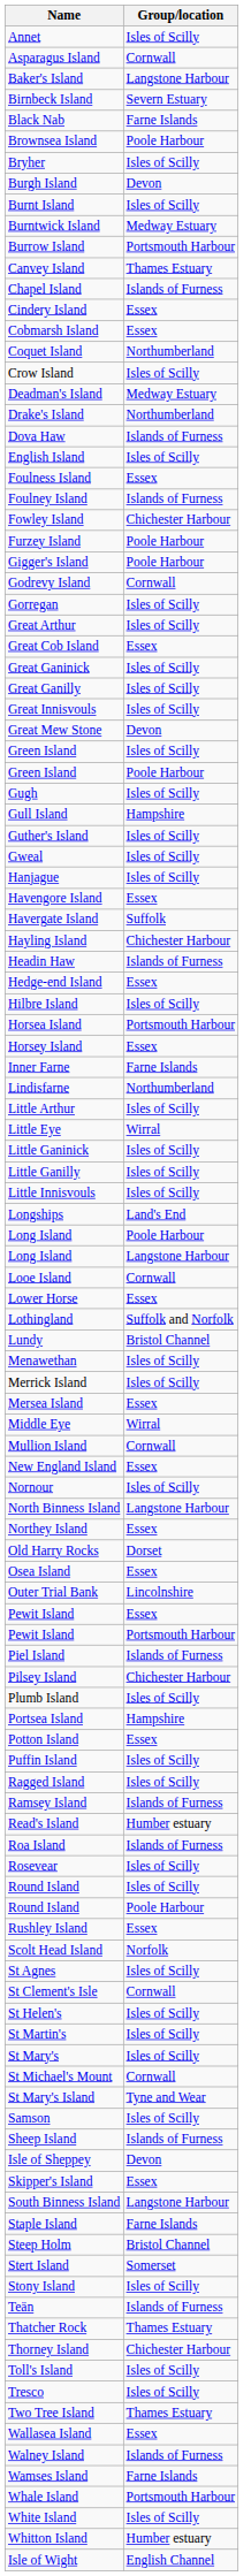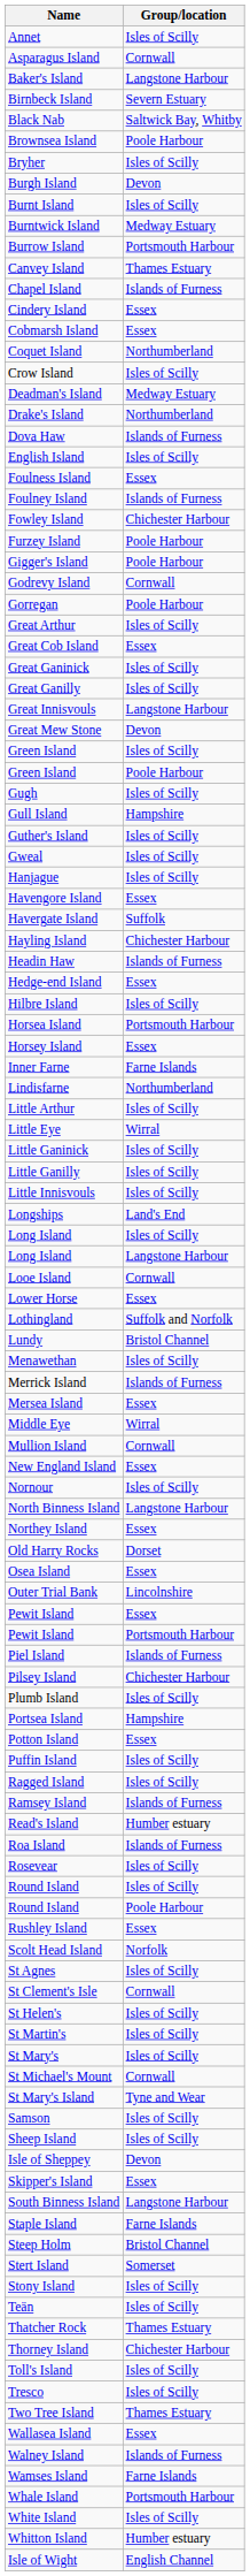row 6 | Group/location: Farne Islands -> Saltwick Bay, Whitby
row 29 | Group/location: Isles of Scilly -> Poole Harbour
row 34 | Group/location: Isles of Scilly -> Langstone Harbour
row 59 | Group/location: Poole Harbour -> Isles of Scilly
row 66 | Group/location: Isles of Scilly -> Islands of Furness
row 102 | Group/location: Islands of Furness -> Isles of Scilly
row 110 | Group/location: Islands of Furness -> Isles of Scilly
